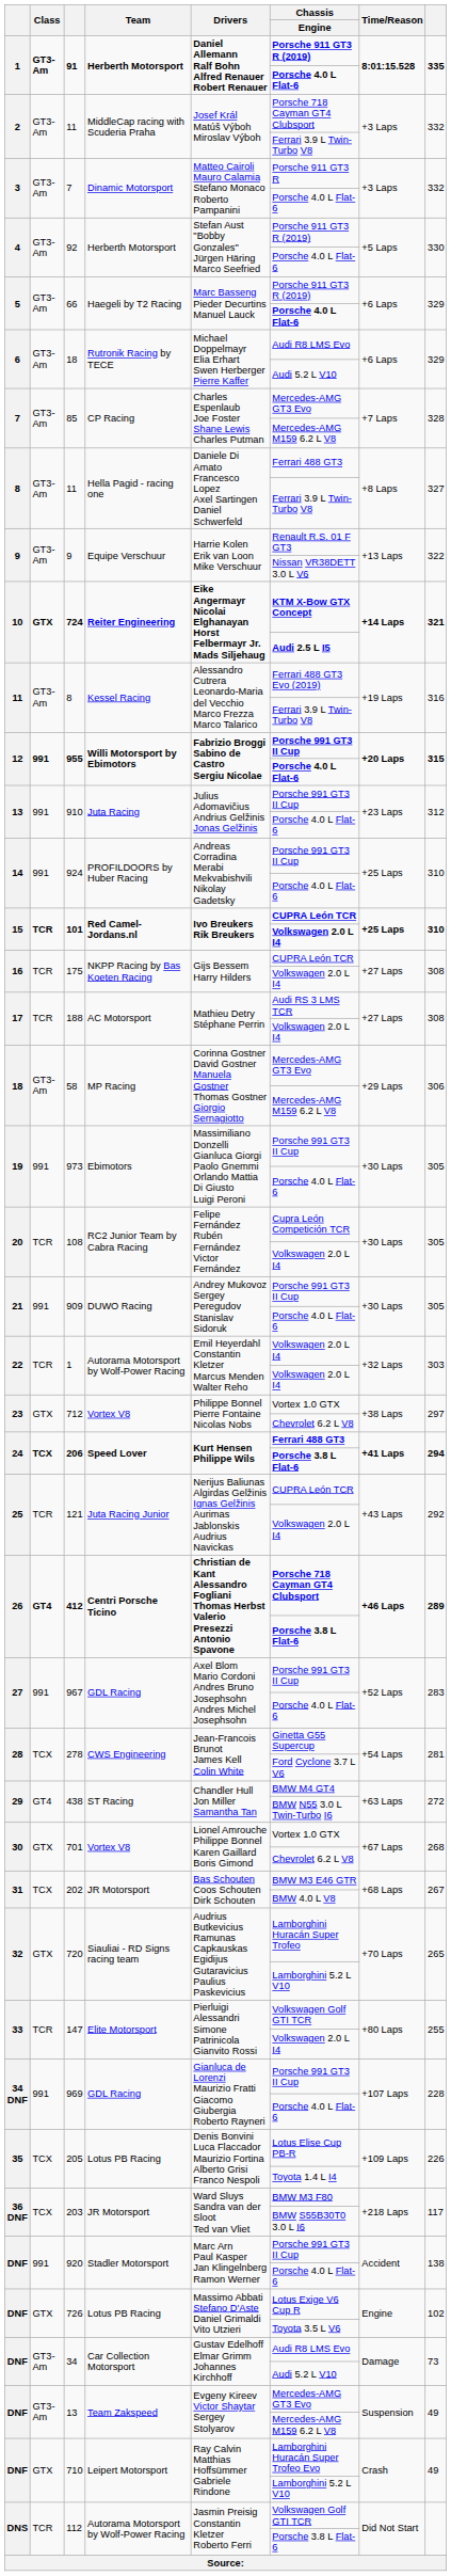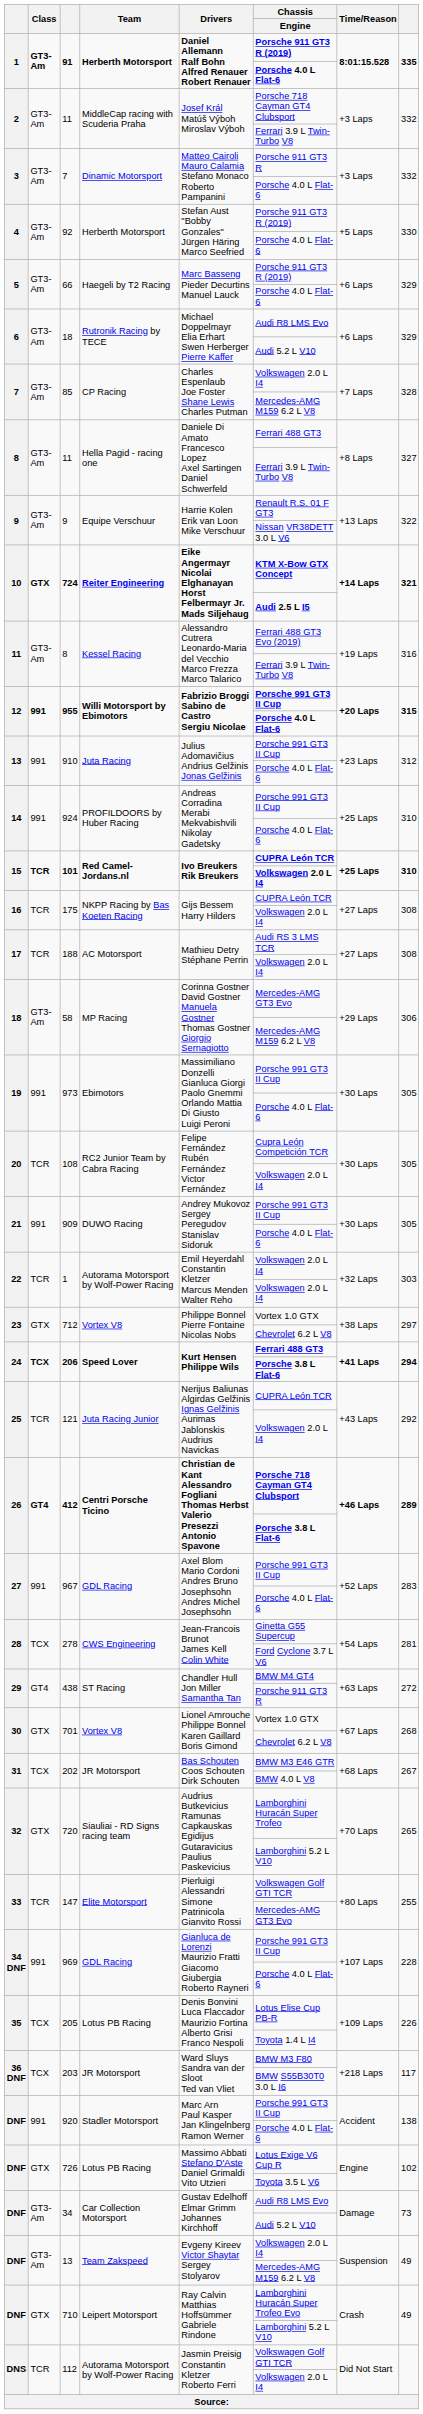row 12 | Chassis / Engine: bold -> normal
row 15 | Chassis / Engine: Mercedes-AMG GT3 Evo -> Volkswagen 2.0 L I4
row 60 | Chassis / Engine: BMW N55 3.0 L Twin-Turbo I6 -> Porsche 911 GT3 R
row 68 | Chassis / Engine: Volkswagen 2.0 L I4 -> Mercedes-AMG GT3 Evo
row 81 | Chassis / Engine: Mercedes-AMG GT3 Evo -> Volkswagen 2.0 L I4
row 86 | Chassis / Engine: Porsche 3.8 L Flat-6 -> Volkswagen 2.0 L I4
